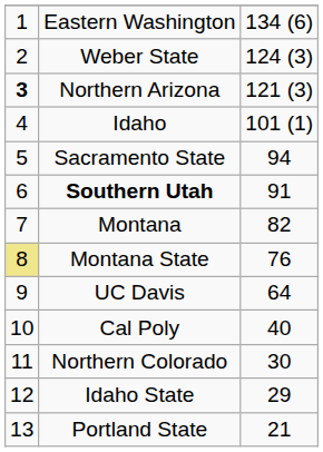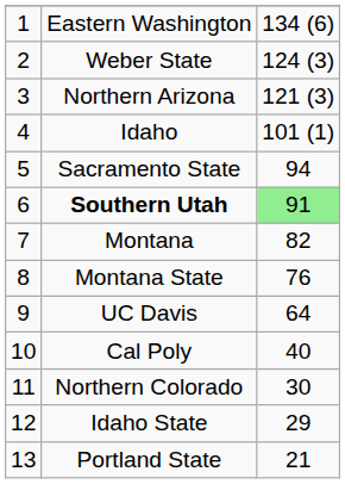Northern Arizona | column 1: bold -> normal
Southern Utah | column 3: no background -> lightgreen background
Montana State | column 1: khaki background -> no background
